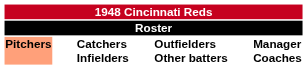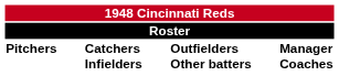Pitchers | column 1: lightsalmon background -> no background
